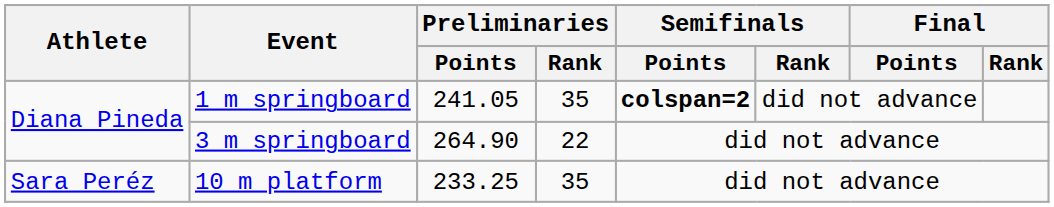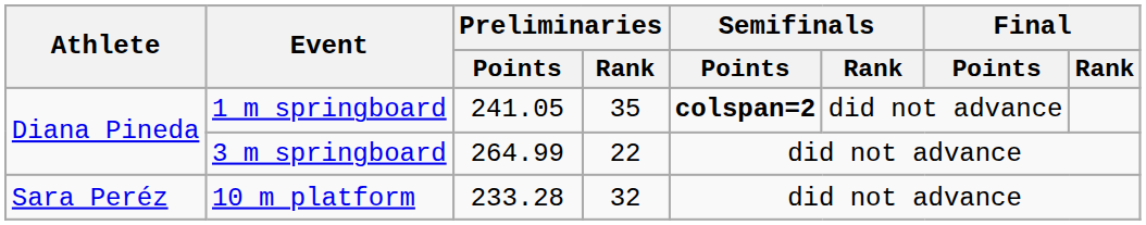3 m springboard | Preliminaries / Points: 264.90 -> 264.99
10 m platform | Preliminaries / Points: 233.25 -> 233.28
10 m platform | Preliminaries / Rank: 35 -> 32
